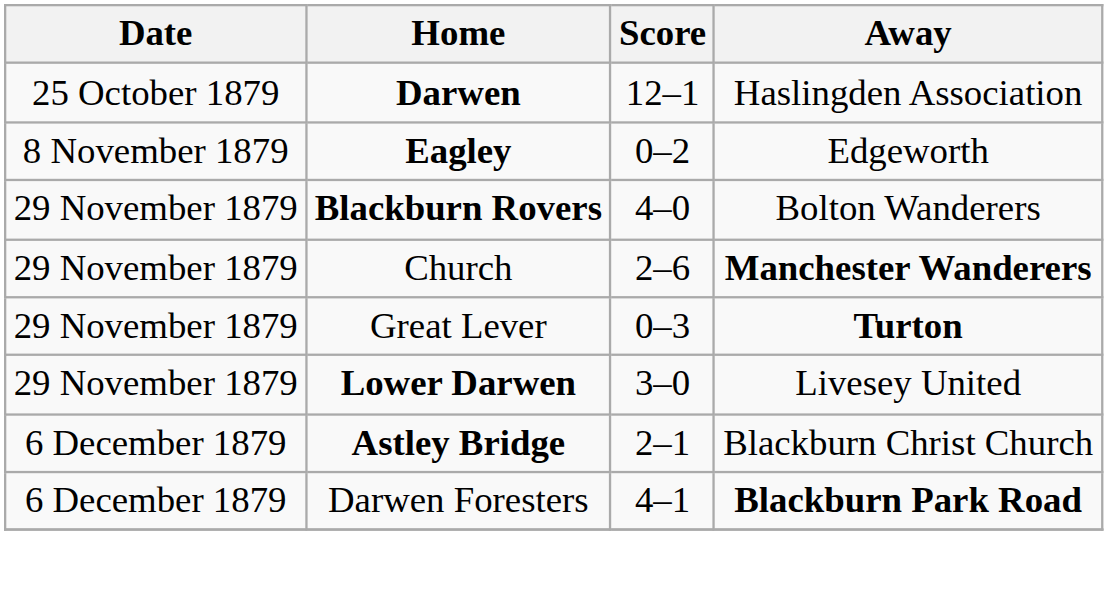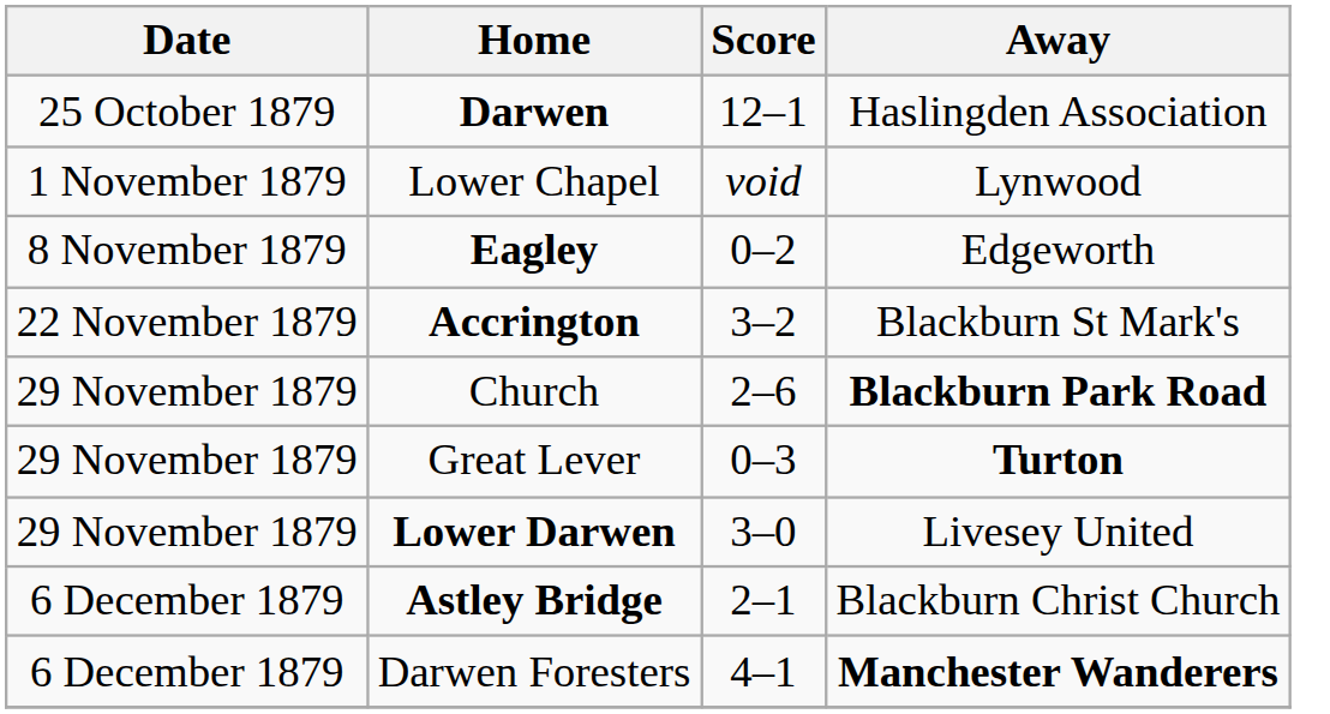+ row: 1 November 1879 | Lower Chapel | void | Lynwood
+ row: 22 November 1879 | Accrington | 3–2 | Blackburn St Mark's
- row: 29 November 1879 | Blackburn Rovers | 4–0 | Bolton Wanderers
Church | Away: Manchester Wanderers -> Blackburn Park Road
Darwen Foresters | Away: Blackburn Park Road -> Manchester Wanderers
